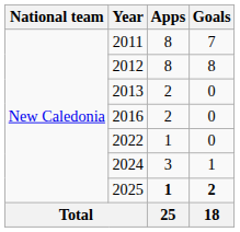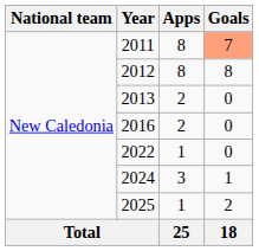2011 | Goals: no background -> lightsalmon background
2025 | Apps: bold -> normal
2025 | Goals: bold -> normal
